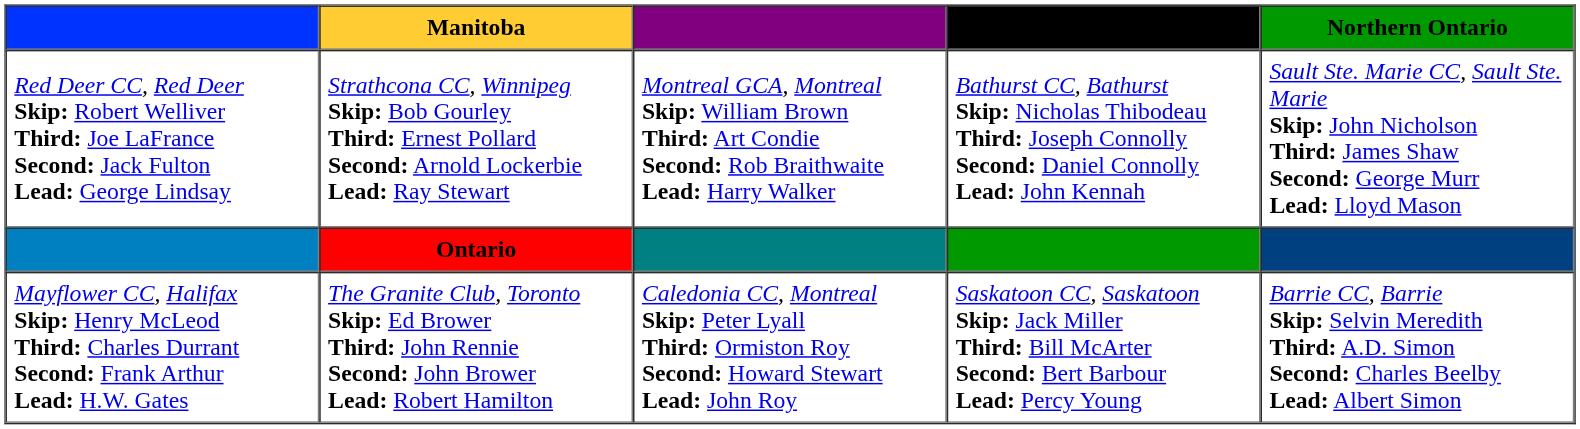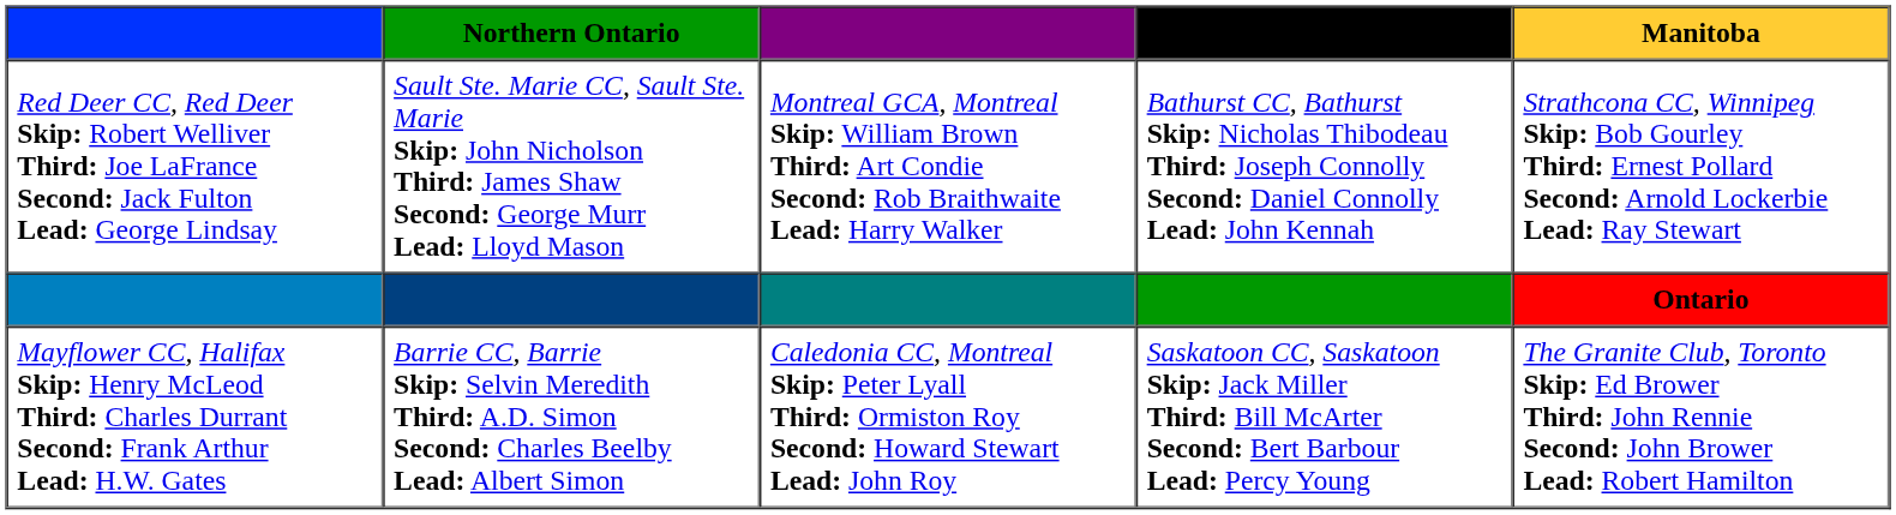columns swapped: Manitoba <-> Northern Ontario
